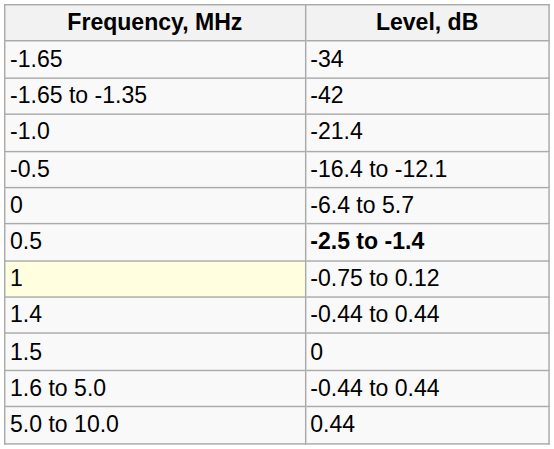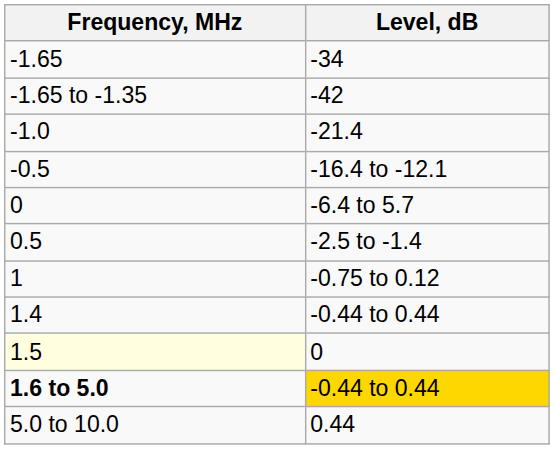row 7 | Level, dB: bold -> normal
row 8 | Frequency, MHz: lightyellow background -> no background
row 10 | Frequency, MHz: no background -> lightyellow background
row 11 | Frequency, MHz: normal -> bold
row 11 | Level, dB: no background -> gold background
